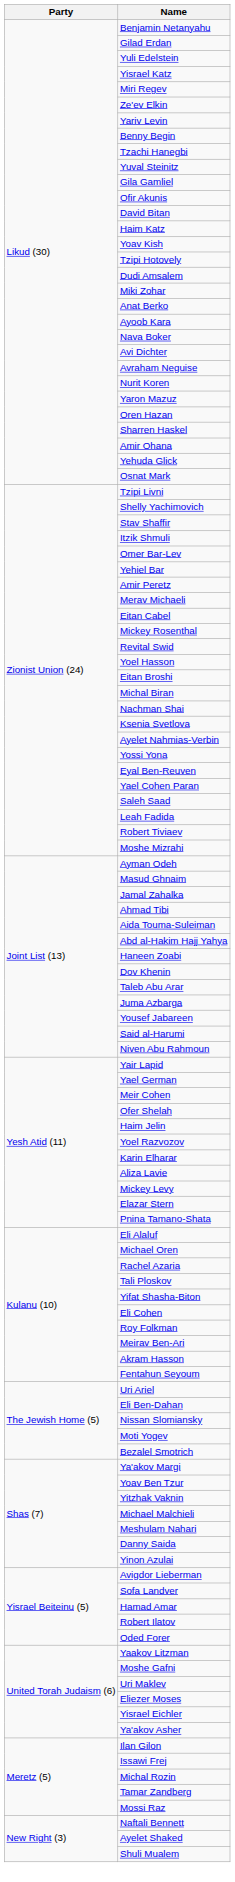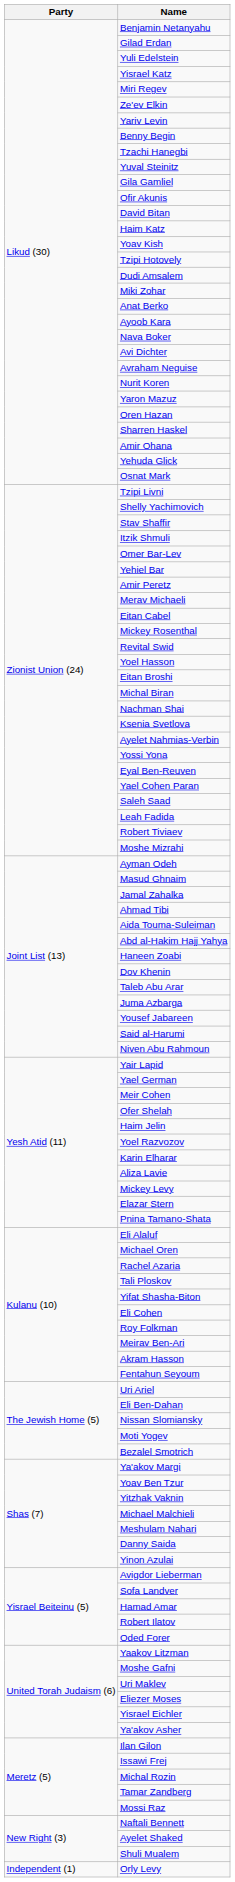+ row: Independent (1) | Orly Levy
